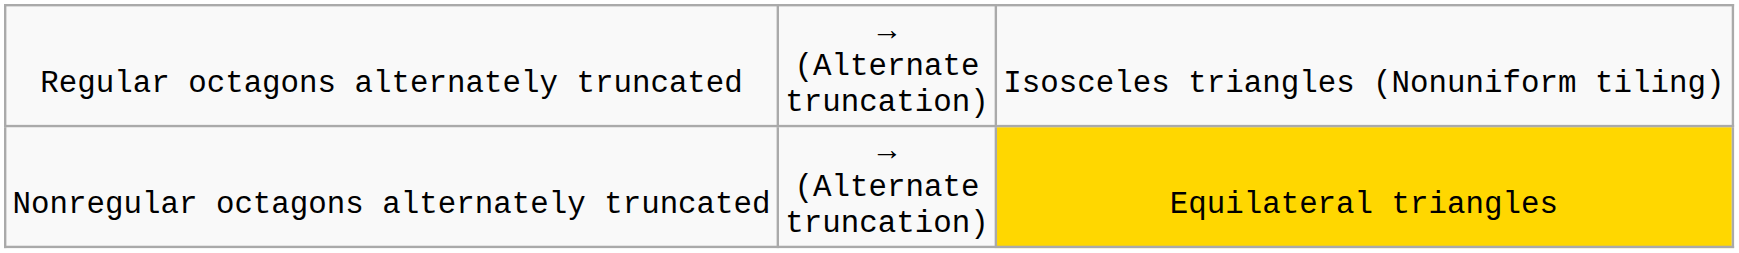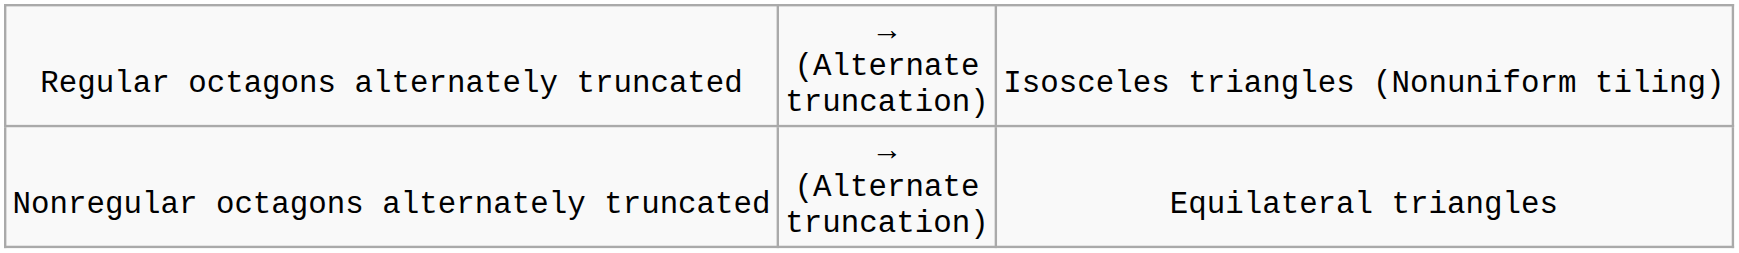Nonregular octagons alternately truncated | column 3: gold background -> no background
